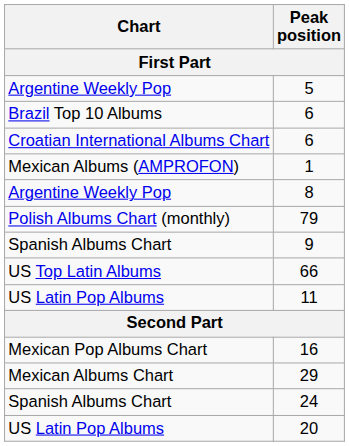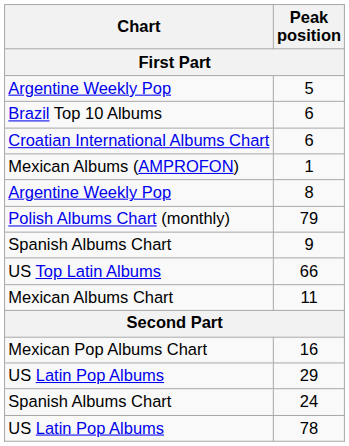row 11 | Chart: US Latin Pop Albums -> Mexican Albums Chart
row 14 | Chart: Mexican Albums Chart -> US Latin Pop Albums
row 16 | Peak position: 20 -> 78
